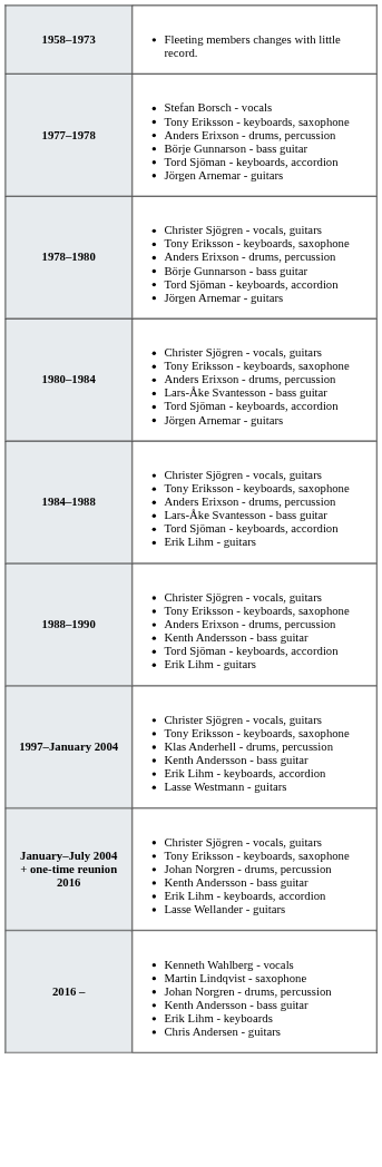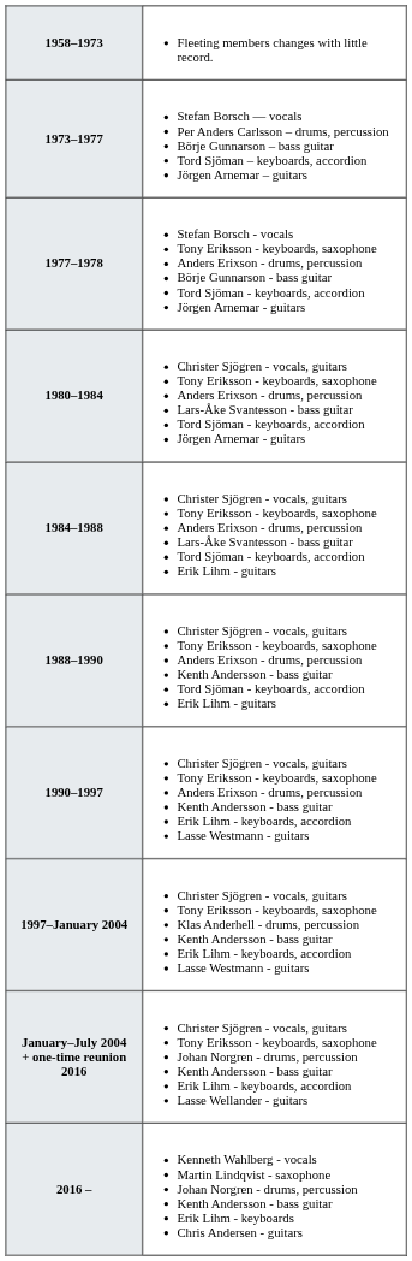+ row: 1973–1977 | Stefan Borsch — vocals Per Anders Carlsson – drums, percussion Börje Gunnarson – bass guitar Tord Sjöman – keyboards, accordion Jörgen Arnemar – guitars
- row: 1978–1980 | Christer Sjögren - vocals, guitars Tony Eriksson - keyboards, saxophone Anders Erixson - drums, percussion Börje Gunnarson - bass guitar Tord Sjöman - keyboards, accordion Jörgen Arnemar - guitars
+ row: 1990–1997 | Christer Sjögren - vocals, guitars Tony Eriksson - keyboards, saxophone Anders Erixson - drums, percussion Kenth Andersson - bass guitar Erik Lihm - keyboards, accordion Lasse Westmann - guitars
